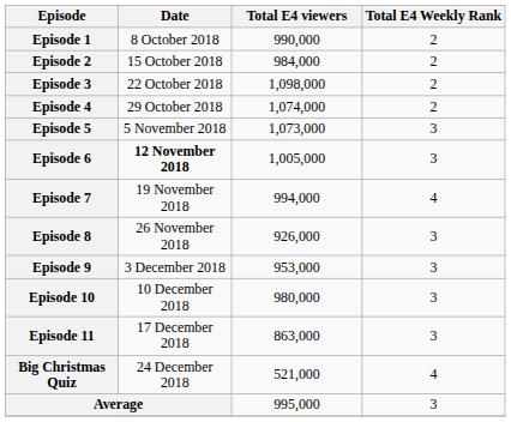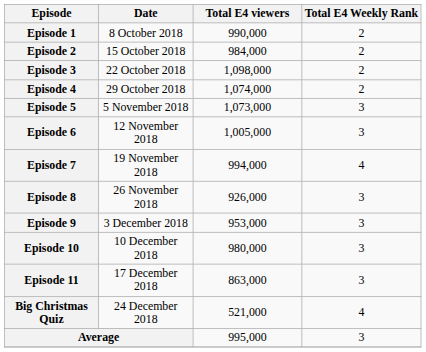Episode 6 | Date: bold -> normal
